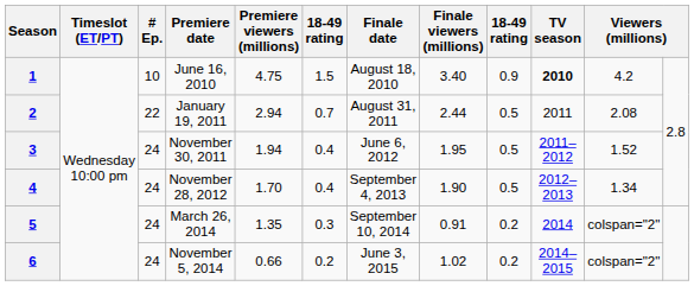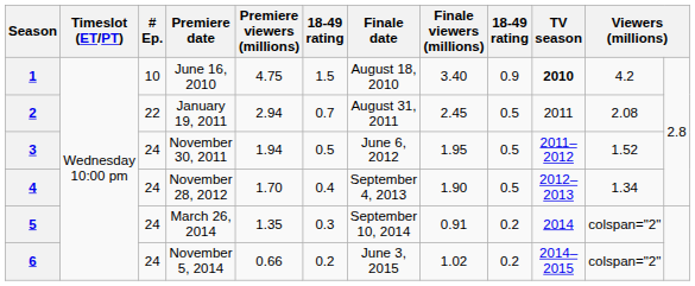2 | Finale viewers (millions): 2.44 -> 2.45
3 | column 6: 0.4 -> 0.5
